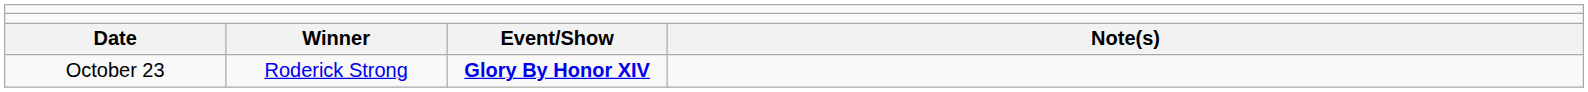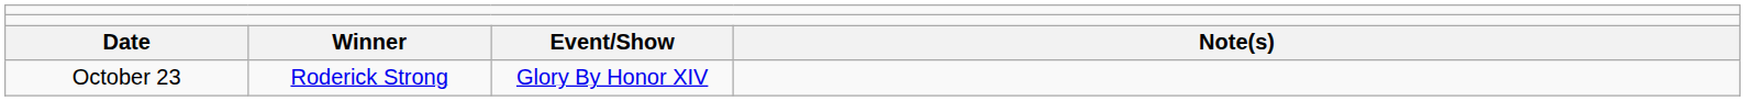October 23 | column 3: bold -> normal
